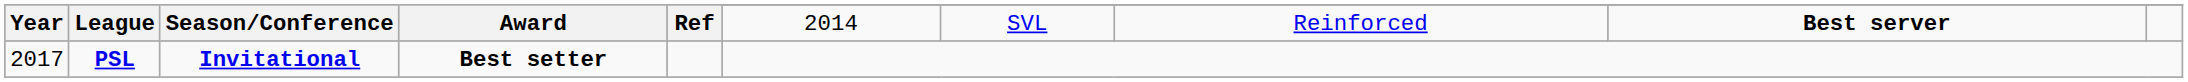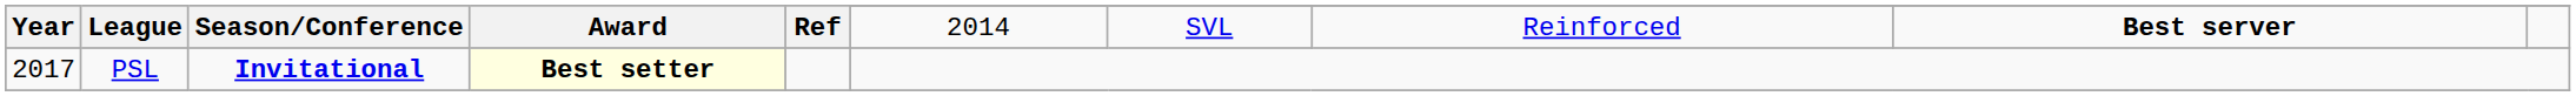2017 | League: bold -> normal
2017 | Award: no background -> lightyellow background
